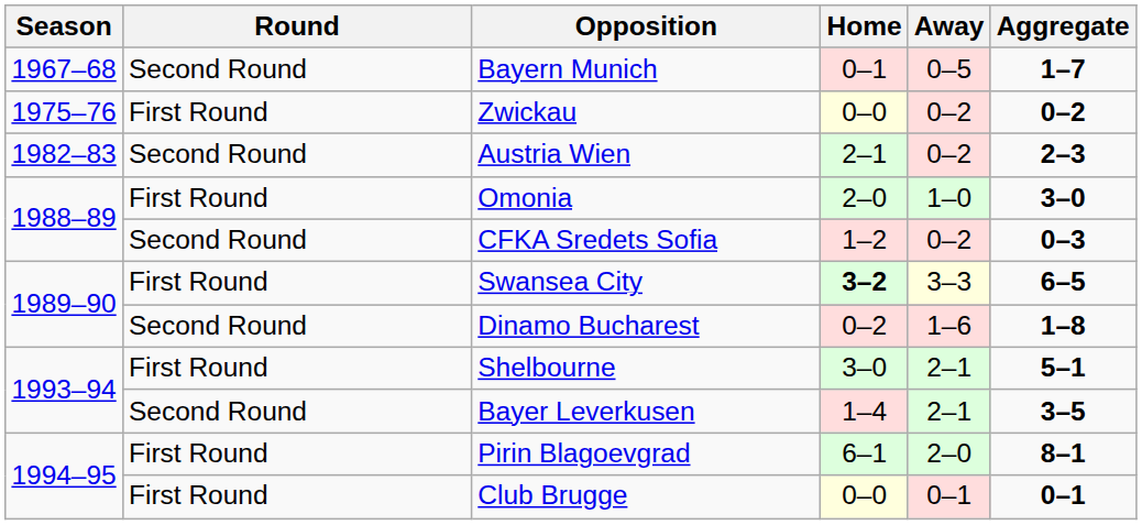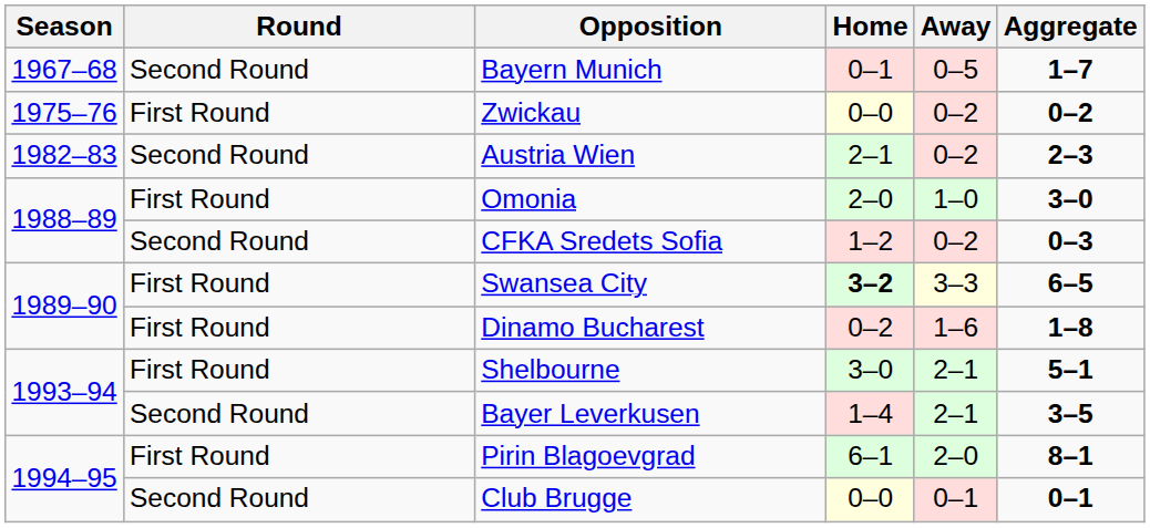Dinamo Bucharest | Round: Second Round -> First Round
Club Brugge | Round: First Round -> Second Round
